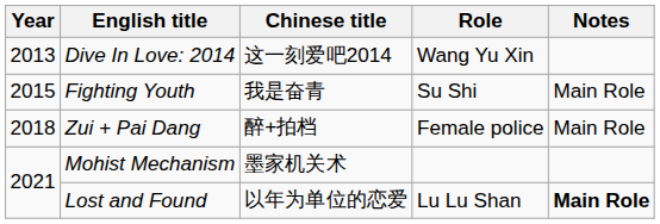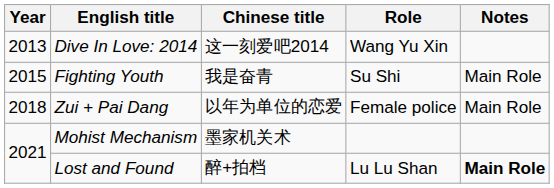Zui + Pai Dang | Chinese title: 醉+拍档 -> 以年为单位的恋爱
Lost and Found | Chinese title: 以年为单位的恋爱 -> 醉+拍档
